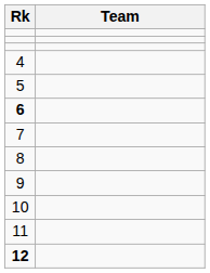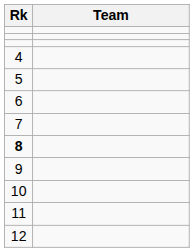row 7 | Rk: bold -> normal
row 9 | Rk: normal -> bold
row 13 | Rk: bold -> normal
